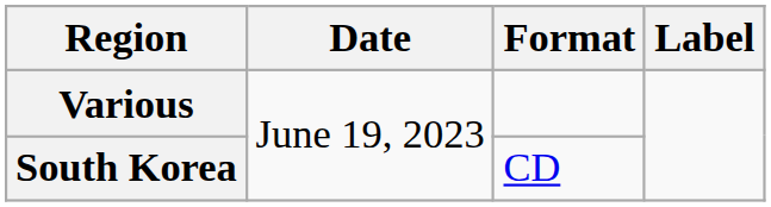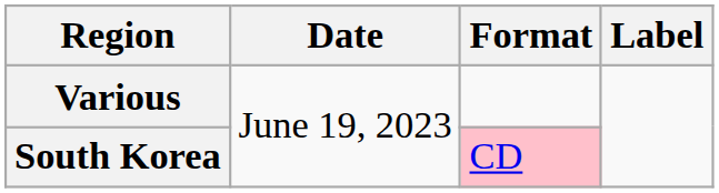South Korea | Format: no background -> pink background
